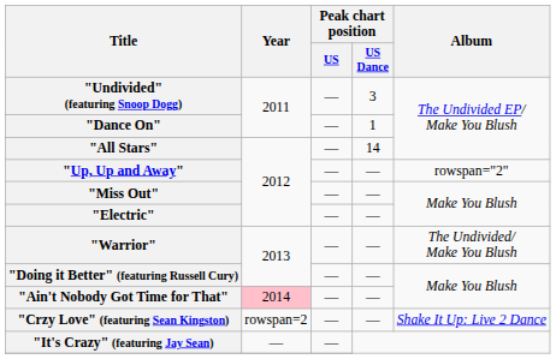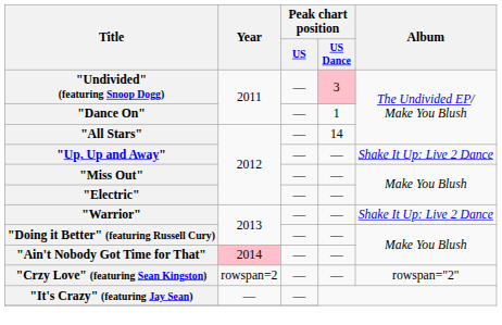"Undivided" (featuring Snoop Dogg) | Peak chart position / US Dance: no background -> pink background
"Up, Up and Away" | Album: rowspan="2" -> Shake It Up: Live 2 Dance
"Warrior" | Album: The Undivided/ Make You Blush -> Shake It Up: Live 2 Dance
"Crzy Love" (featuring Sean Kingston) | Album: Shake It Up: Live 2 Dance -> rowspan="2"
